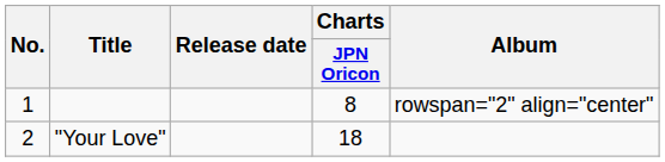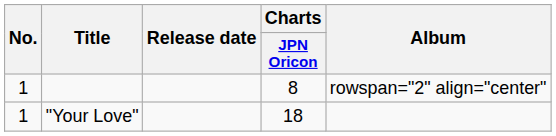"Your Love" | No.: 2 -> 1
